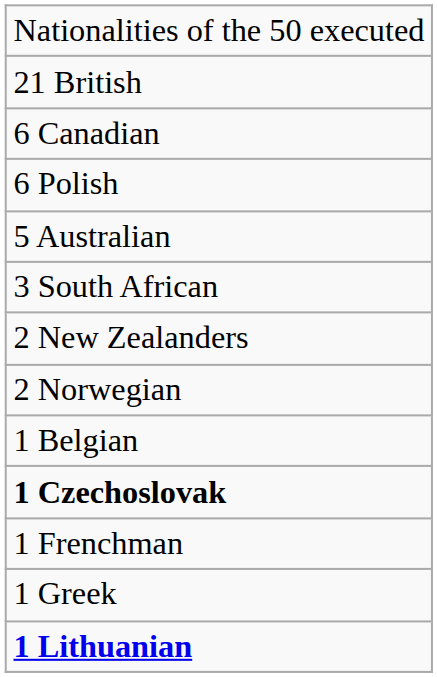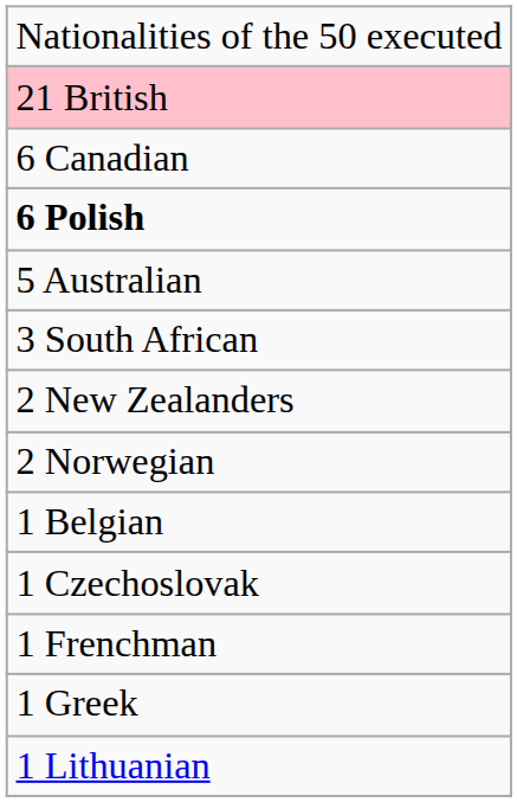row 2 | column 1: no background -> pink background
row 4 | column 1: normal -> bold
row 10 | column 1: bold -> normal
row 13 | column 1: bold -> normal
